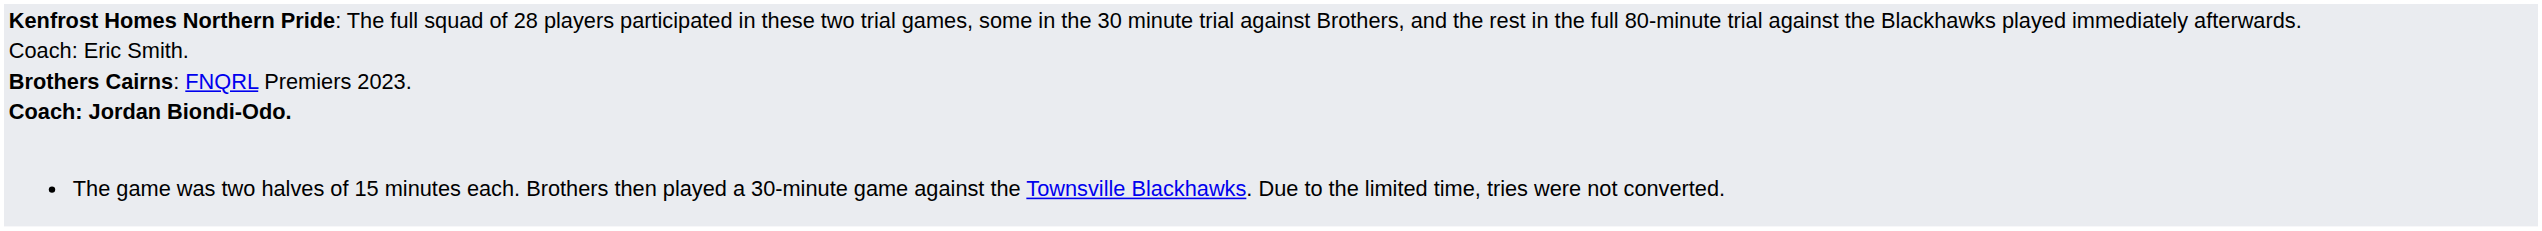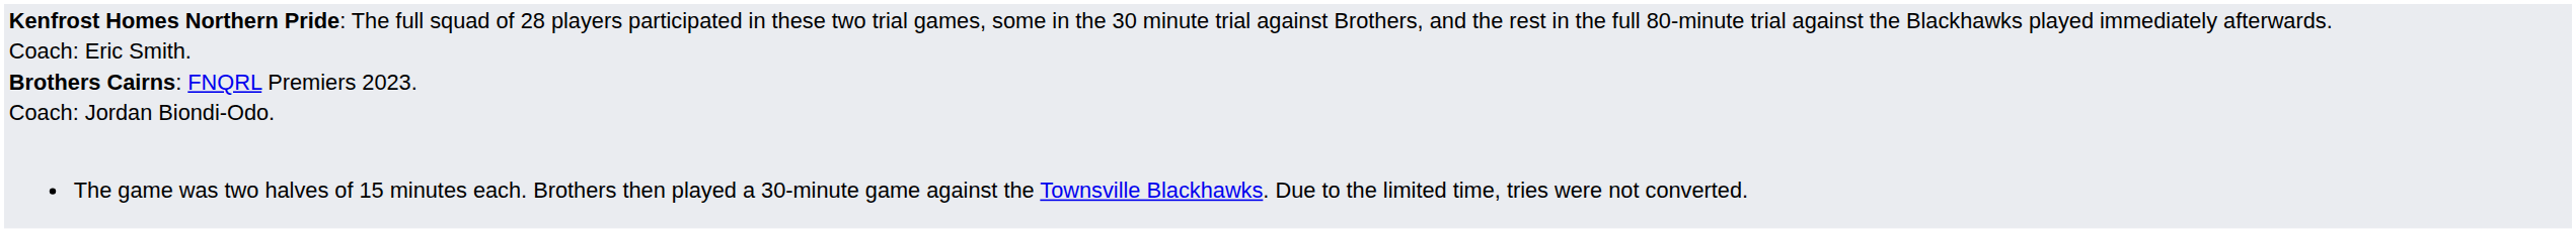row 4 | column 1: bold -> normal
